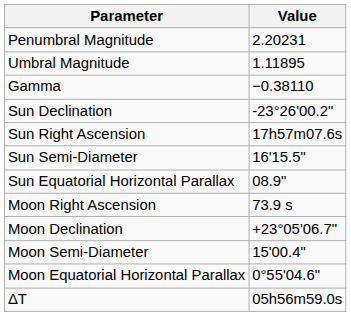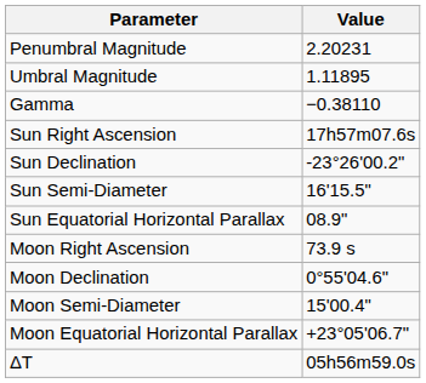rows swapped: Sun Right Ascension <-> Sun Declination
Moon Declination | Value: +23°05'06.7" -> 0°55'04.6"
Moon Equatorial Horizontal Parallax | Value: 0°55'04.6" -> +23°05'06.7"
